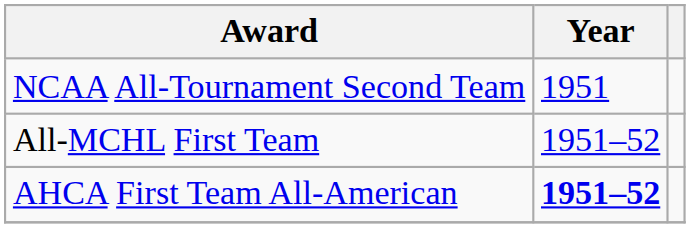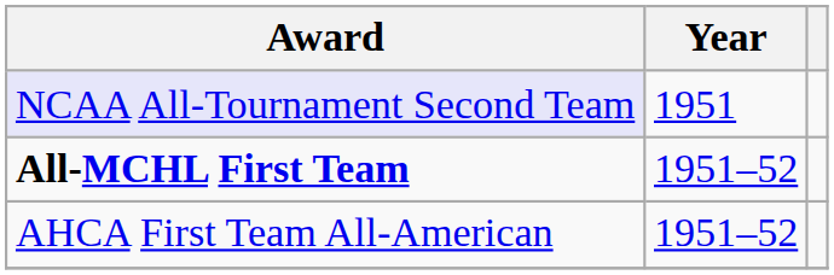row 2 | Award: no background -> lavender background
row 3 | Award: normal -> bold
row 4 | Year: bold -> normal
